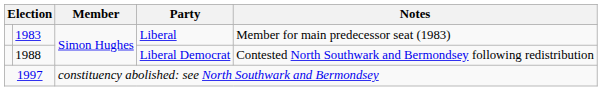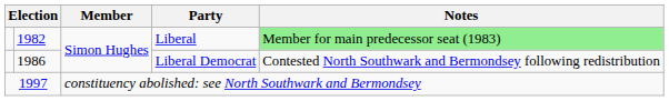Liberal | column 2: 1983 -> 1982
Liberal | Notes: no background -> lightgreen background
Liberal Democrat | column 2: 1988 -> 1986
